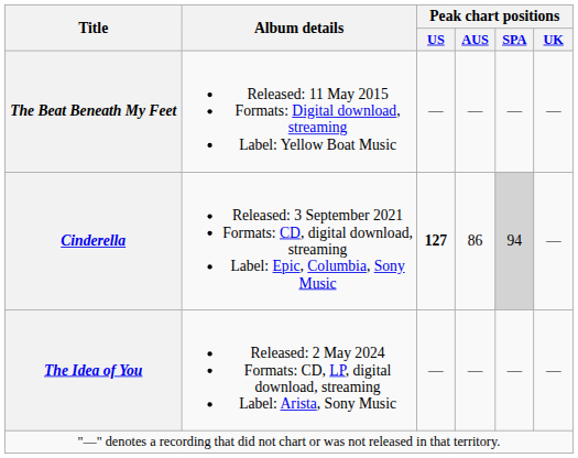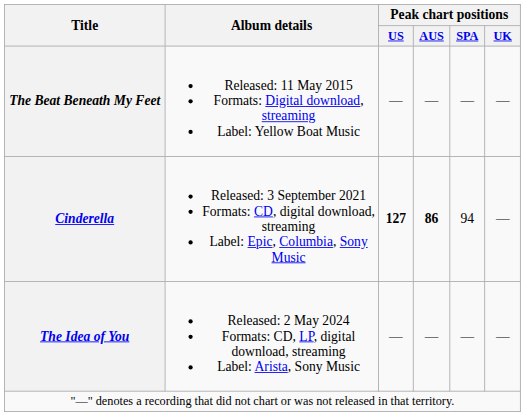Cinderella | Peak chart positions / AUS: normal -> bold
Cinderella | Peak chart positions / SPA: lightgrey background -> no background
